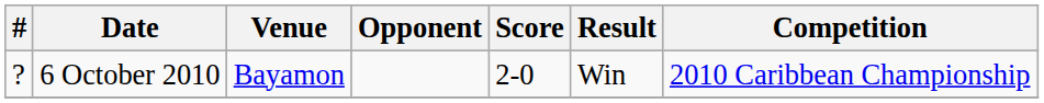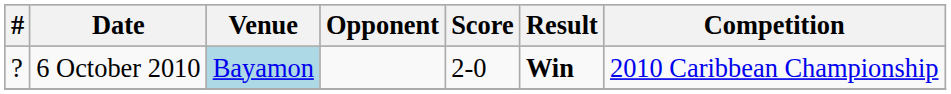6 October 2010 | Venue: no background -> lightblue background
6 October 2010 | Result: normal -> bold
